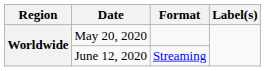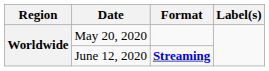June 12, 2020 | Format: normal -> bold
